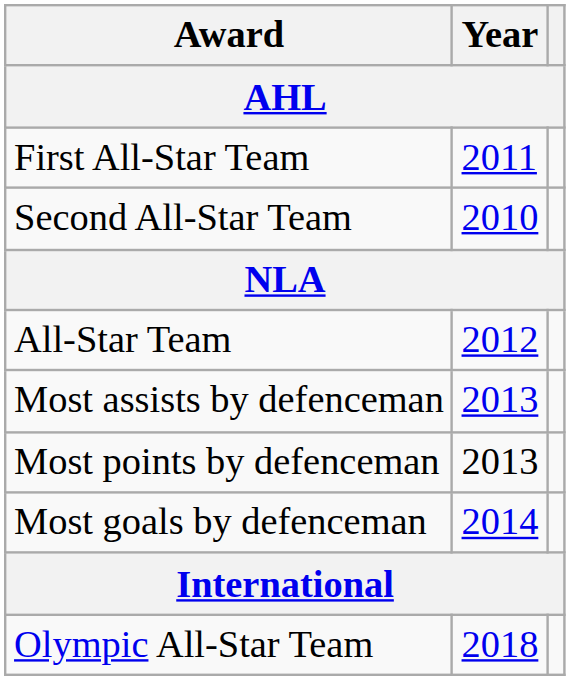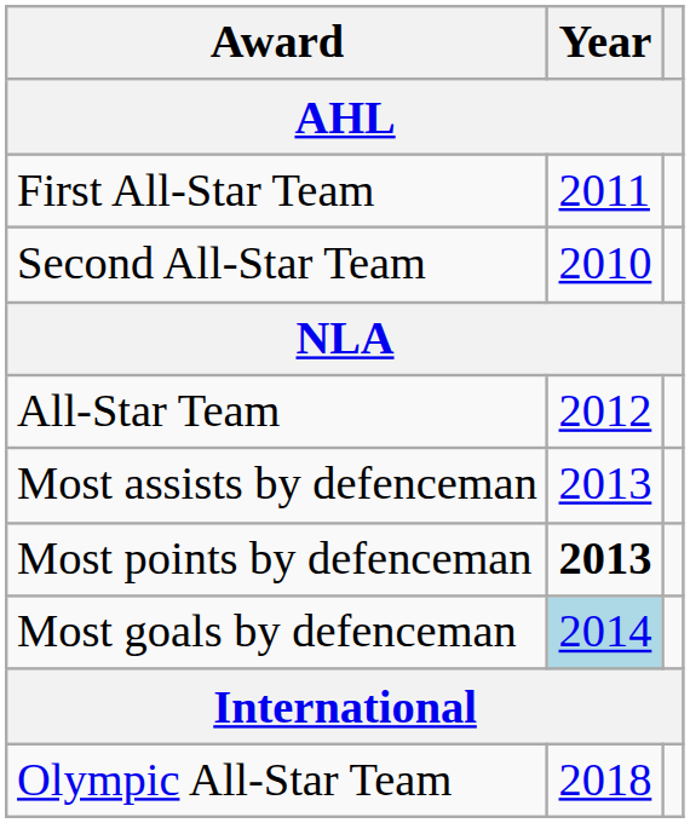Most points by defenceman | Year: normal -> bold
Most goals by defenceman | Year: no background -> lightblue background
